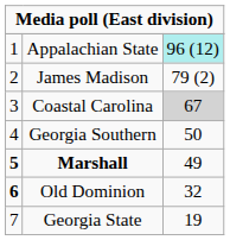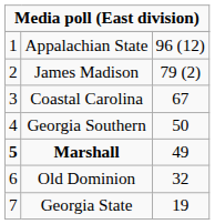Appalachian State | column 3: paleturquoise background -> no background
Coastal Carolina | column 3: lightgrey background -> no background
Old Dominion | column 1: bold -> normal
